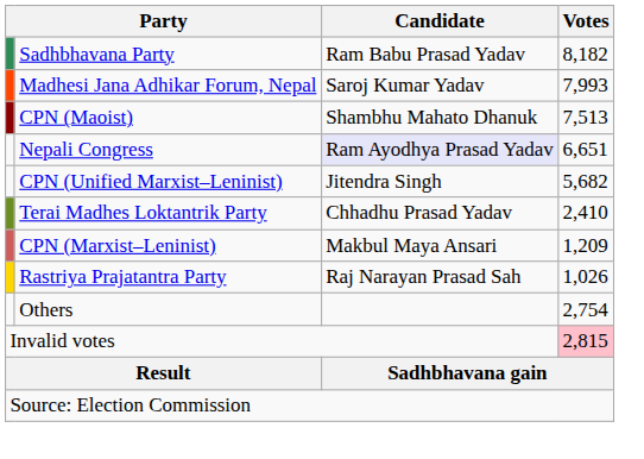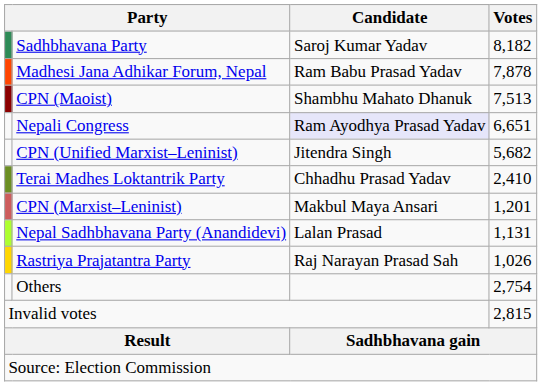Sadhbhavana Party | Candidate: Ram Babu Prasad Yadav -> Saroj Kumar Yadav
Madhesi Jana Adhikar Forum, Nepal | Candidate: Saroj Kumar Yadav -> Ram Babu Prasad Yadav
Madhesi Jana Adhikar Forum, Nepal | Votes: 7,993 -> 7,878
CPN (Marxist–Leninist) | Votes: 1,209 -> 1,201
+ row: Nepal Sadhbhavana Party (Anandidevi) | Lalan Prasad | 1,131
Invalid votes | Votes: pink background -> no background
